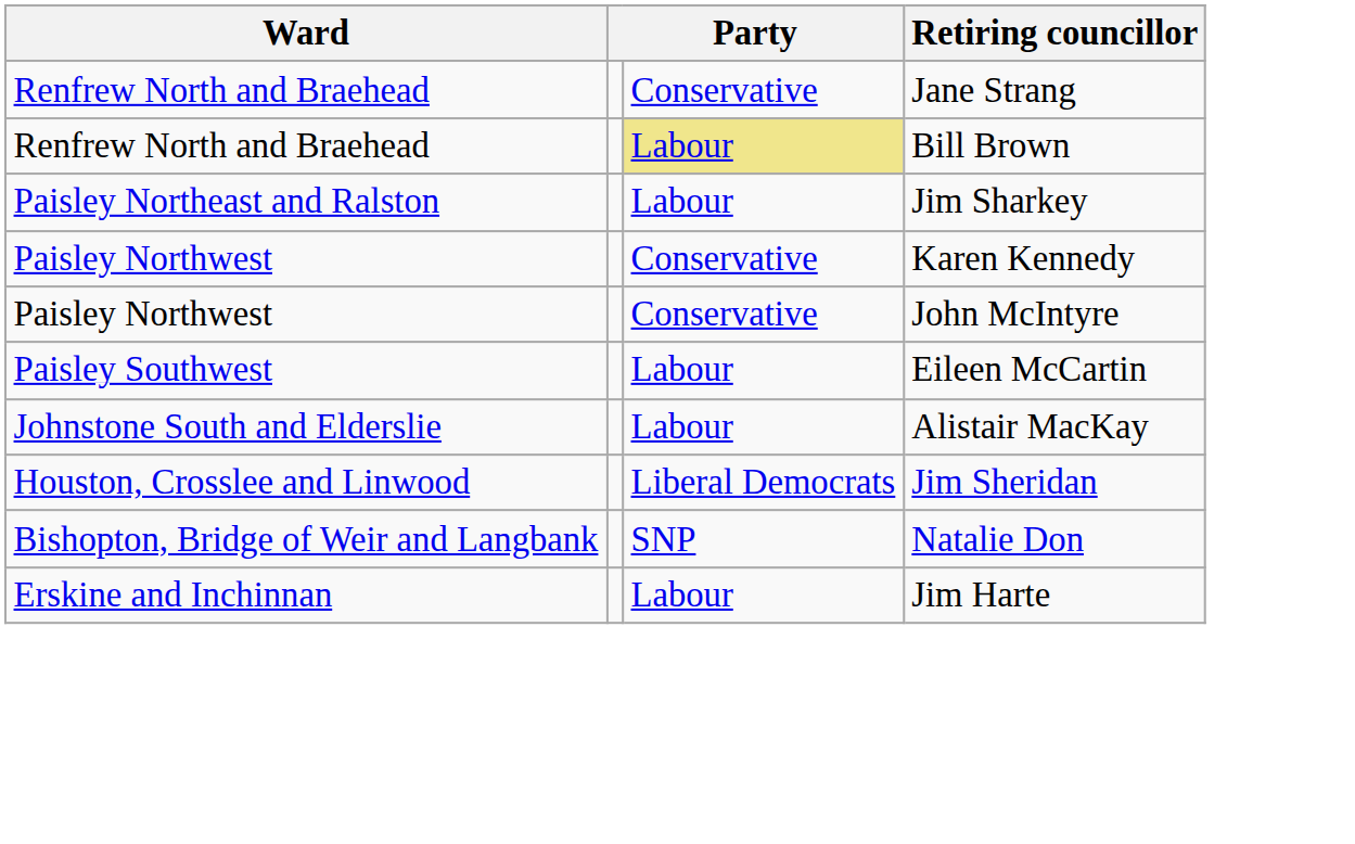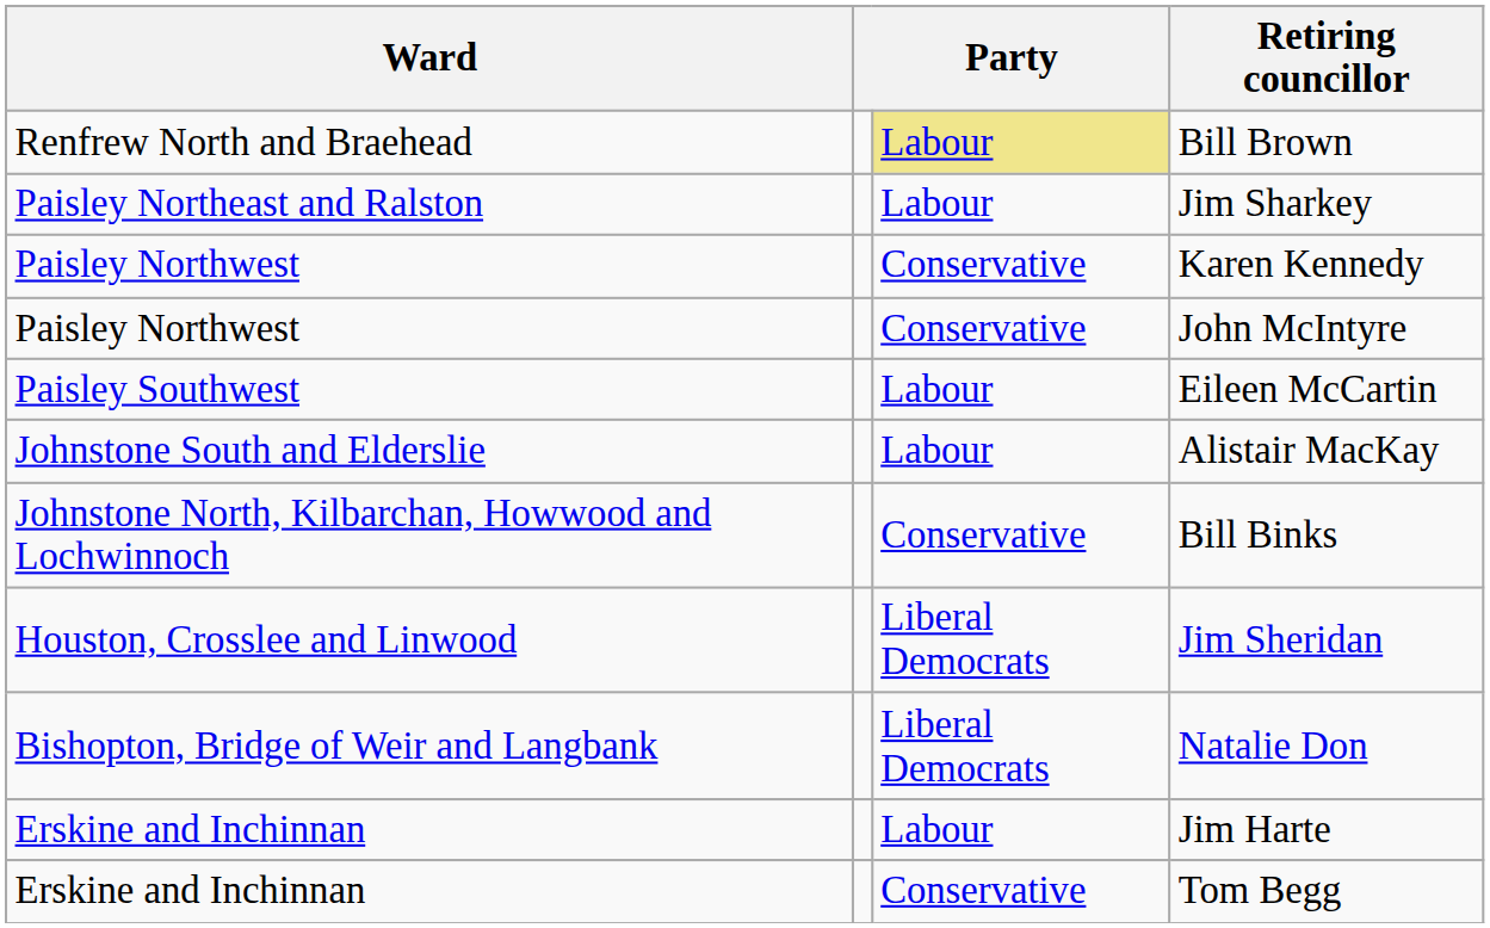- row: Renfrew North and Braehead | Conservative | Jane Strang
+ row: Johnstone North, Kilbarchan, Howwood and Lochwinnoch | Conservative | Bill Binks
Natalie Don | column 3: SNP -> Liberal Democrats
+ row: Erskine and Inchinnan | Conservative | Tom Begg
